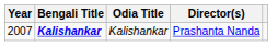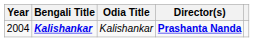row 2 | Year: 2007 -> 2004
row 2 | Director(s): normal -> bold
